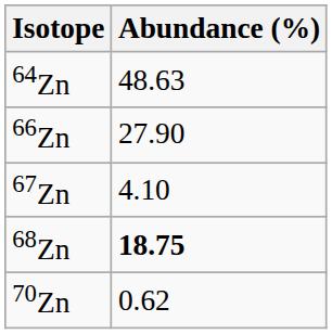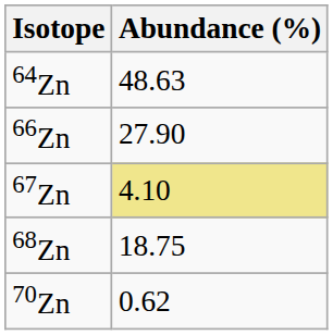67Zn | Abundance (%): no background -> khaki background
68Zn | Abundance (%): bold -> normal
